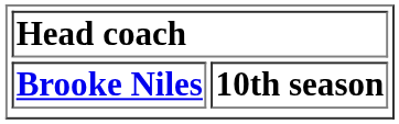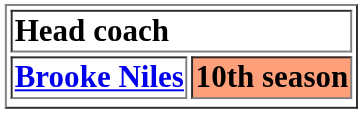Brooke Niles | column 2: no background -> lightsalmon background
